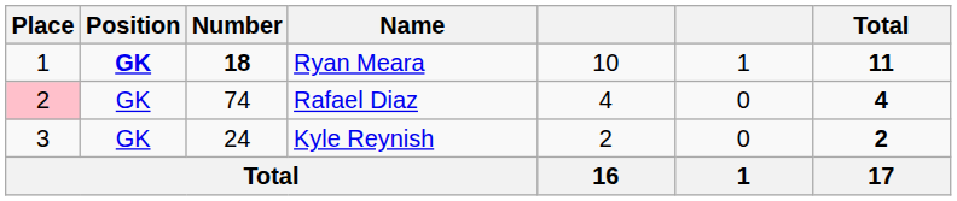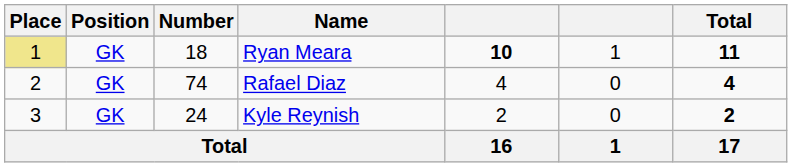Ryan Meara | Place: no background -> khaki background
Ryan Meara | Position: bold -> normal
Ryan Meara | Number: bold -> normal
Ryan Meara | column 5: normal -> bold
Rafael Diaz | Place: pink background -> no background
